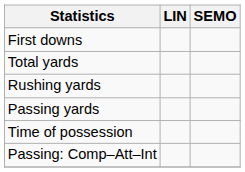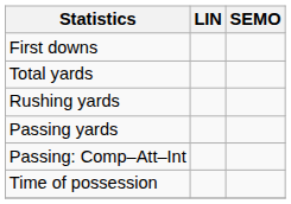rows swapped: Passing: Comp–Att–Int <-> Time of possession
